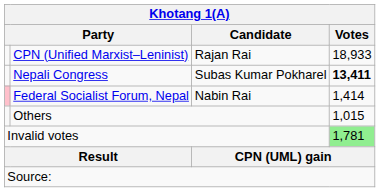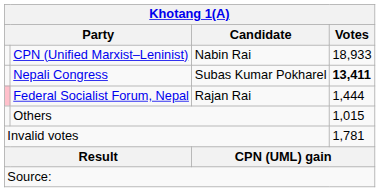CPN (Unified Marxist–Leninist) | Candidate: Rajan Rai -> Nabin Rai
Federal Socialist Forum, Nepal | Candidate: Nabin Rai -> Rajan Rai
Federal Socialist Forum, Nepal | Votes: 1,414 -> 1,444
Invalid votes | Votes: lightgreen background -> no background
